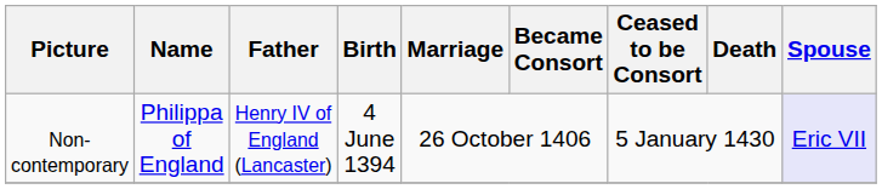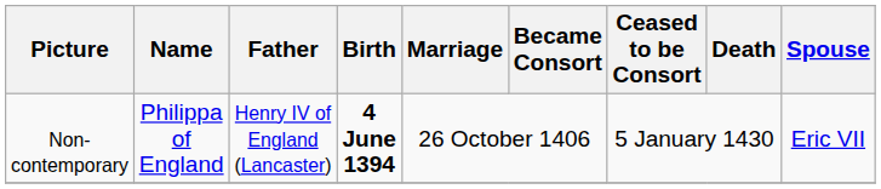Non-contemporary | Birth: normal -> bold
Non-contemporary | Spouse: lavender background -> no background
